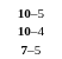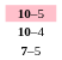10–5 | column 1: no background -> pink background
